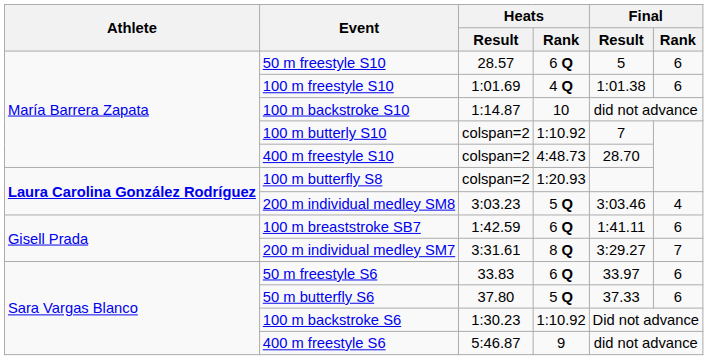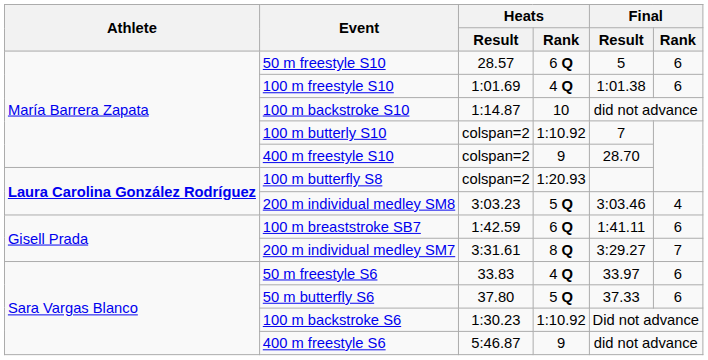400 m freestyle S10 | Heats / Rank: 4:48.73 -> 9
50 m freestyle S6 | Heats / Rank: 6 Q -> 4 Q
